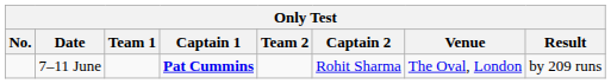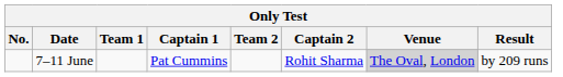7–11 June | Captain 1: bold -> normal
7–11 June | Venue: no background -> lightgrey background
